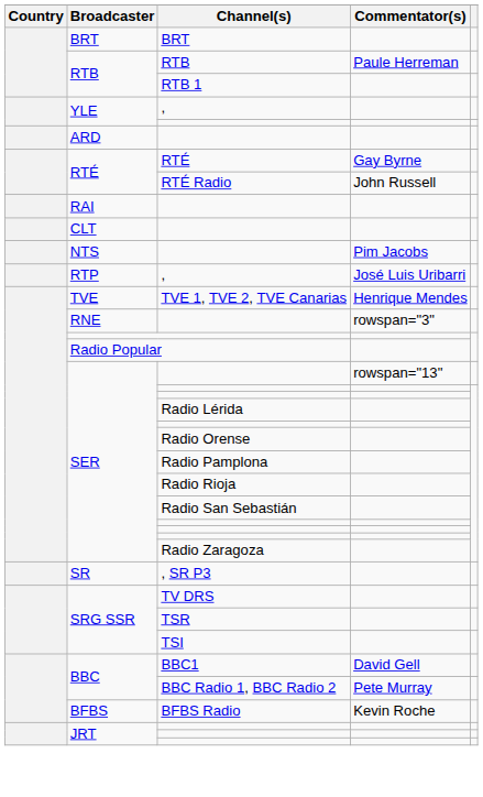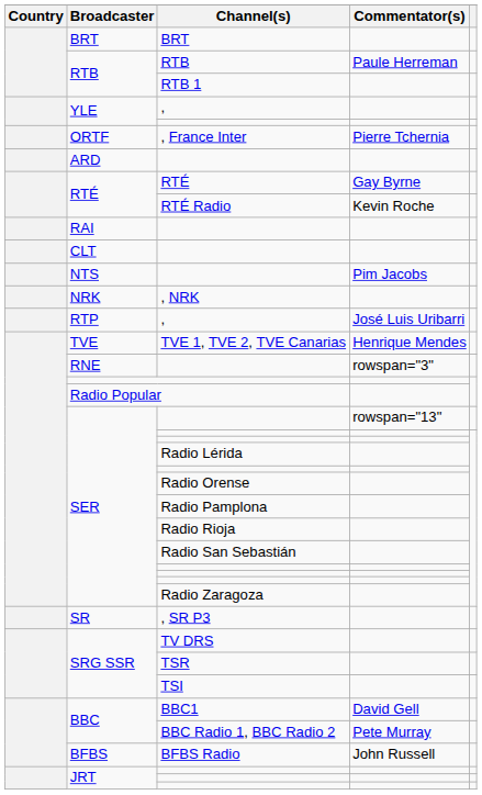+ row: ORTF | , France Inter | Pierre Tchernia
RTÉ Radio | Commentator(s): John Russell -> Kevin Roche
+ row: NRK | , NRK
BFBS Radio | Commentator(s): Kevin Roche -> John Russell
